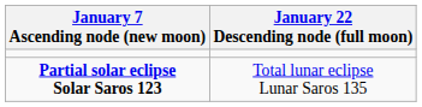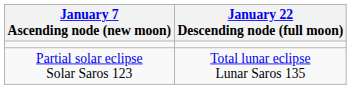row 3 | January 7 Ascending node (new moon): bold -> normal
